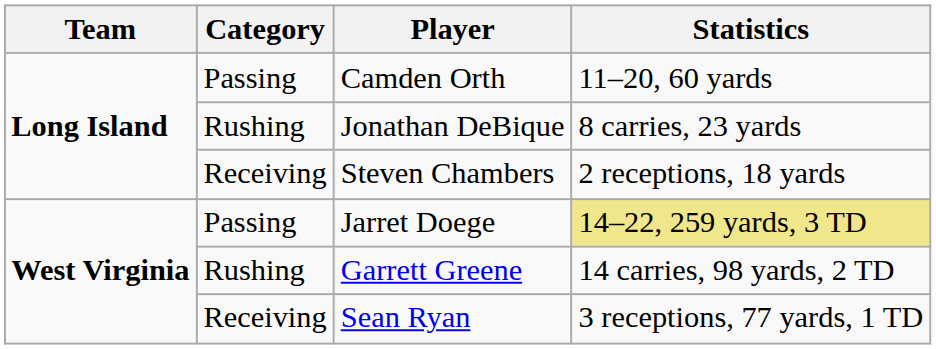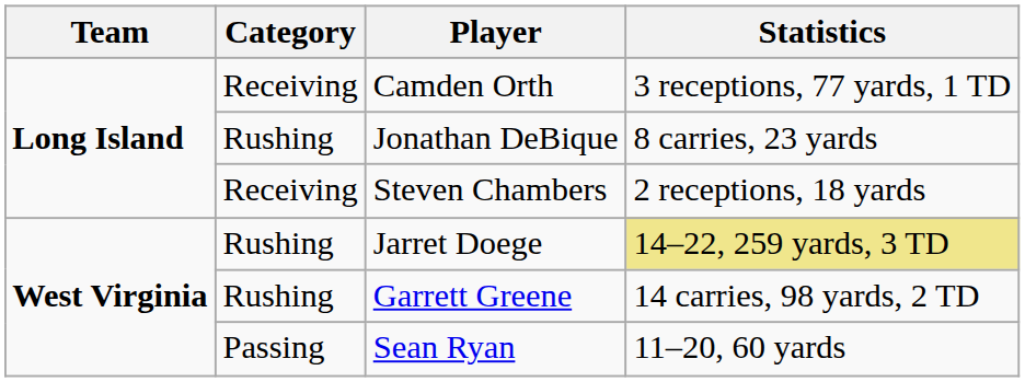Camden Orth | Category: Passing -> Receiving
Camden Orth | Statistics: 11–20, 60 yards -> 3 receptions, 77 yards, 1 TD
Jarret Doege | Category: Passing -> Rushing
Sean Ryan | Category: Receiving -> Passing
Sean Ryan | Statistics: 3 receptions, 77 yards, 1 TD -> 11–20, 60 yards
